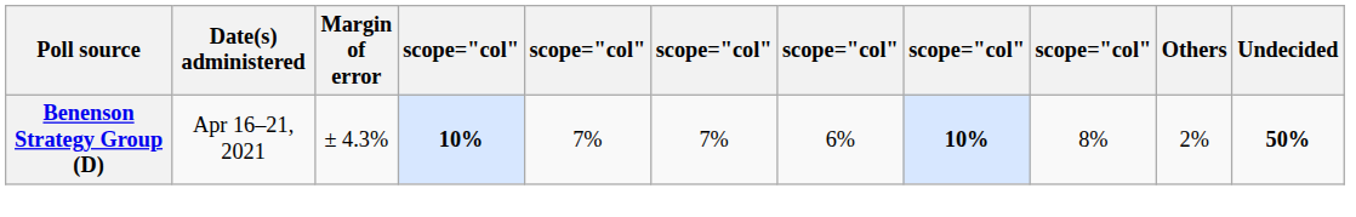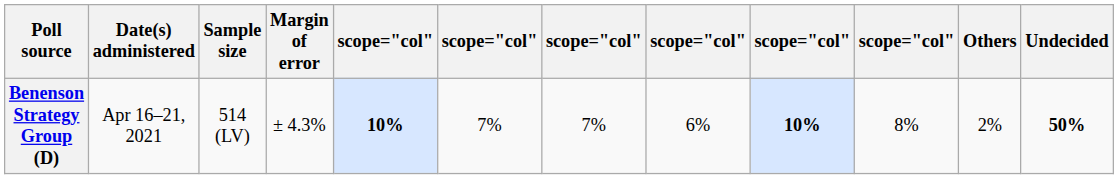+ column: Sample size | 514 (LV)
